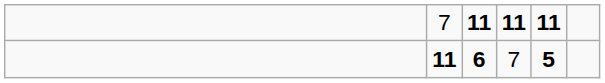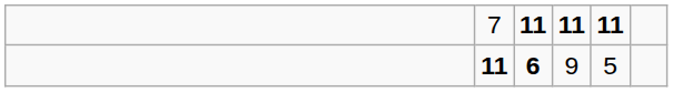row 2 | column 4: 7 -> 9
row 2 | column 5: bold -> normal
